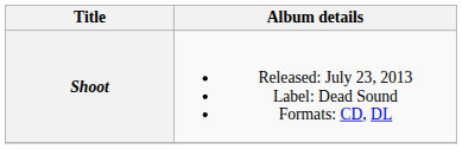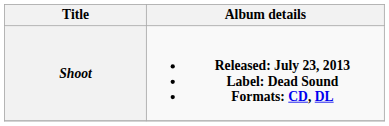Shoot | column 2: normal -> bold
